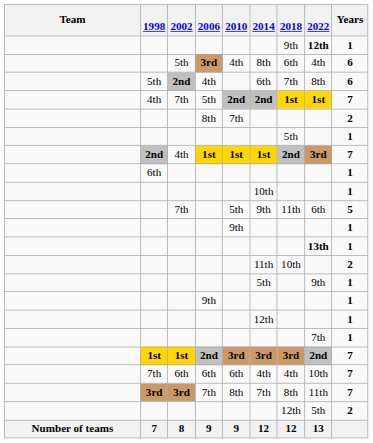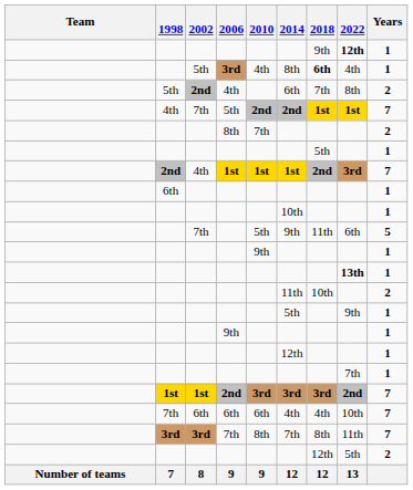row 3 | 2018: normal -> bold
row 3 | Years: 6 -> 1
row 4 | Years: 6 -> 2
